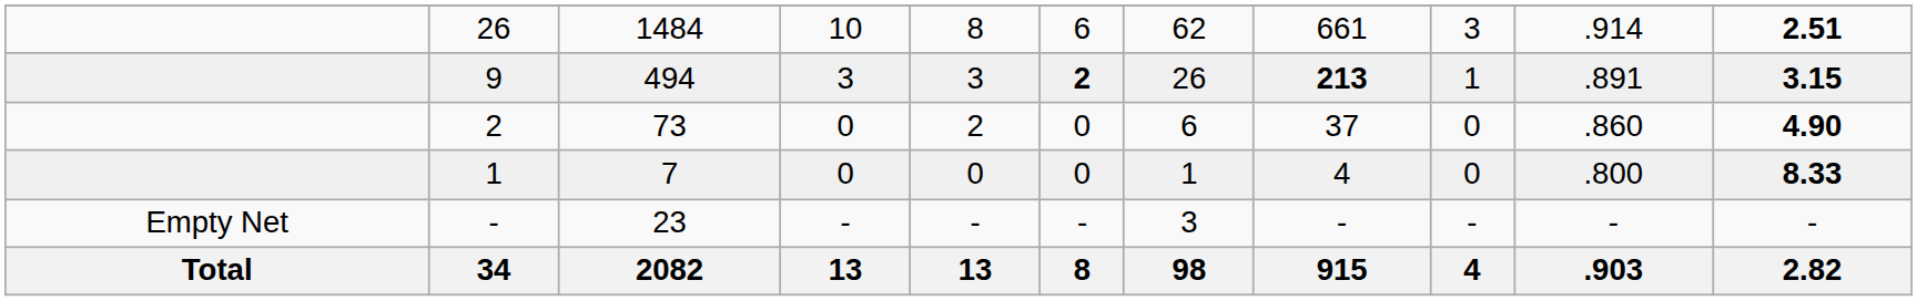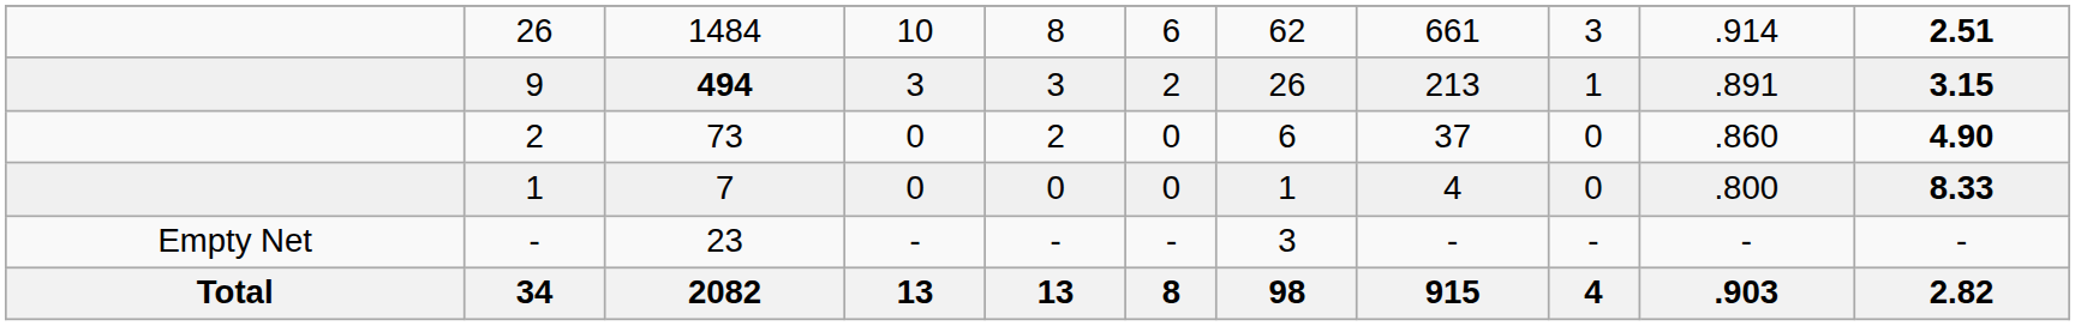9 | column 3: normal -> bold
9 | column 6: bold -> normal
9 | column 8: bold -> normal
